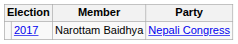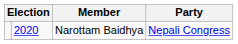Narottam Baidhya | column 2: 2017 -> 2020
